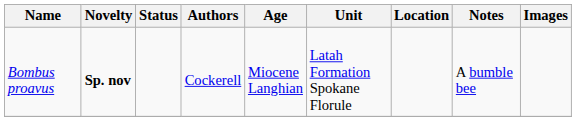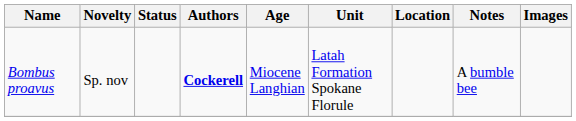Bombus proavus | Novelty: bold -> normal
Bombus proavus | Authors: normal -> bold
